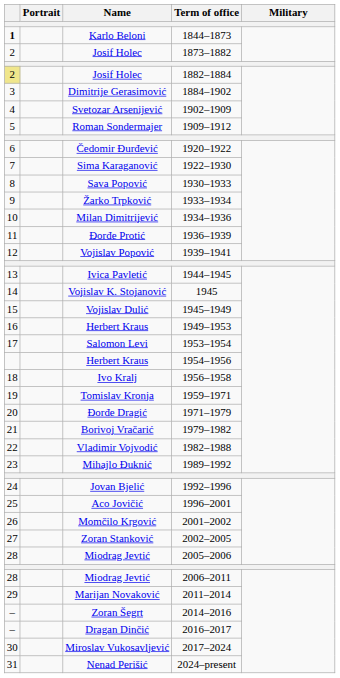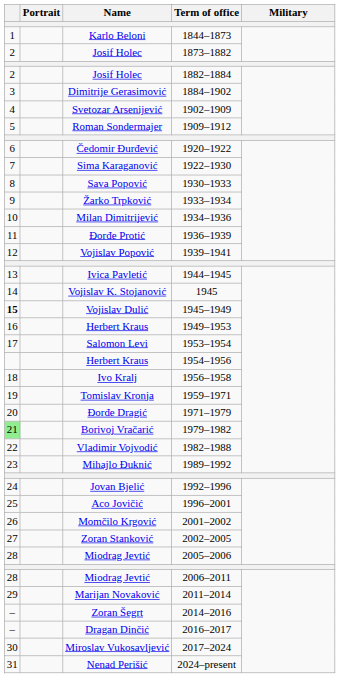Karlo Beloni | column 1: bold -> normal
Josif Holec / 1882–1884 | column 1: khaki background -> no background
Vojislav Dulić | column 1: normal -> bold
Borivoj Vračarić | column 1: no background -> lightgreen background
